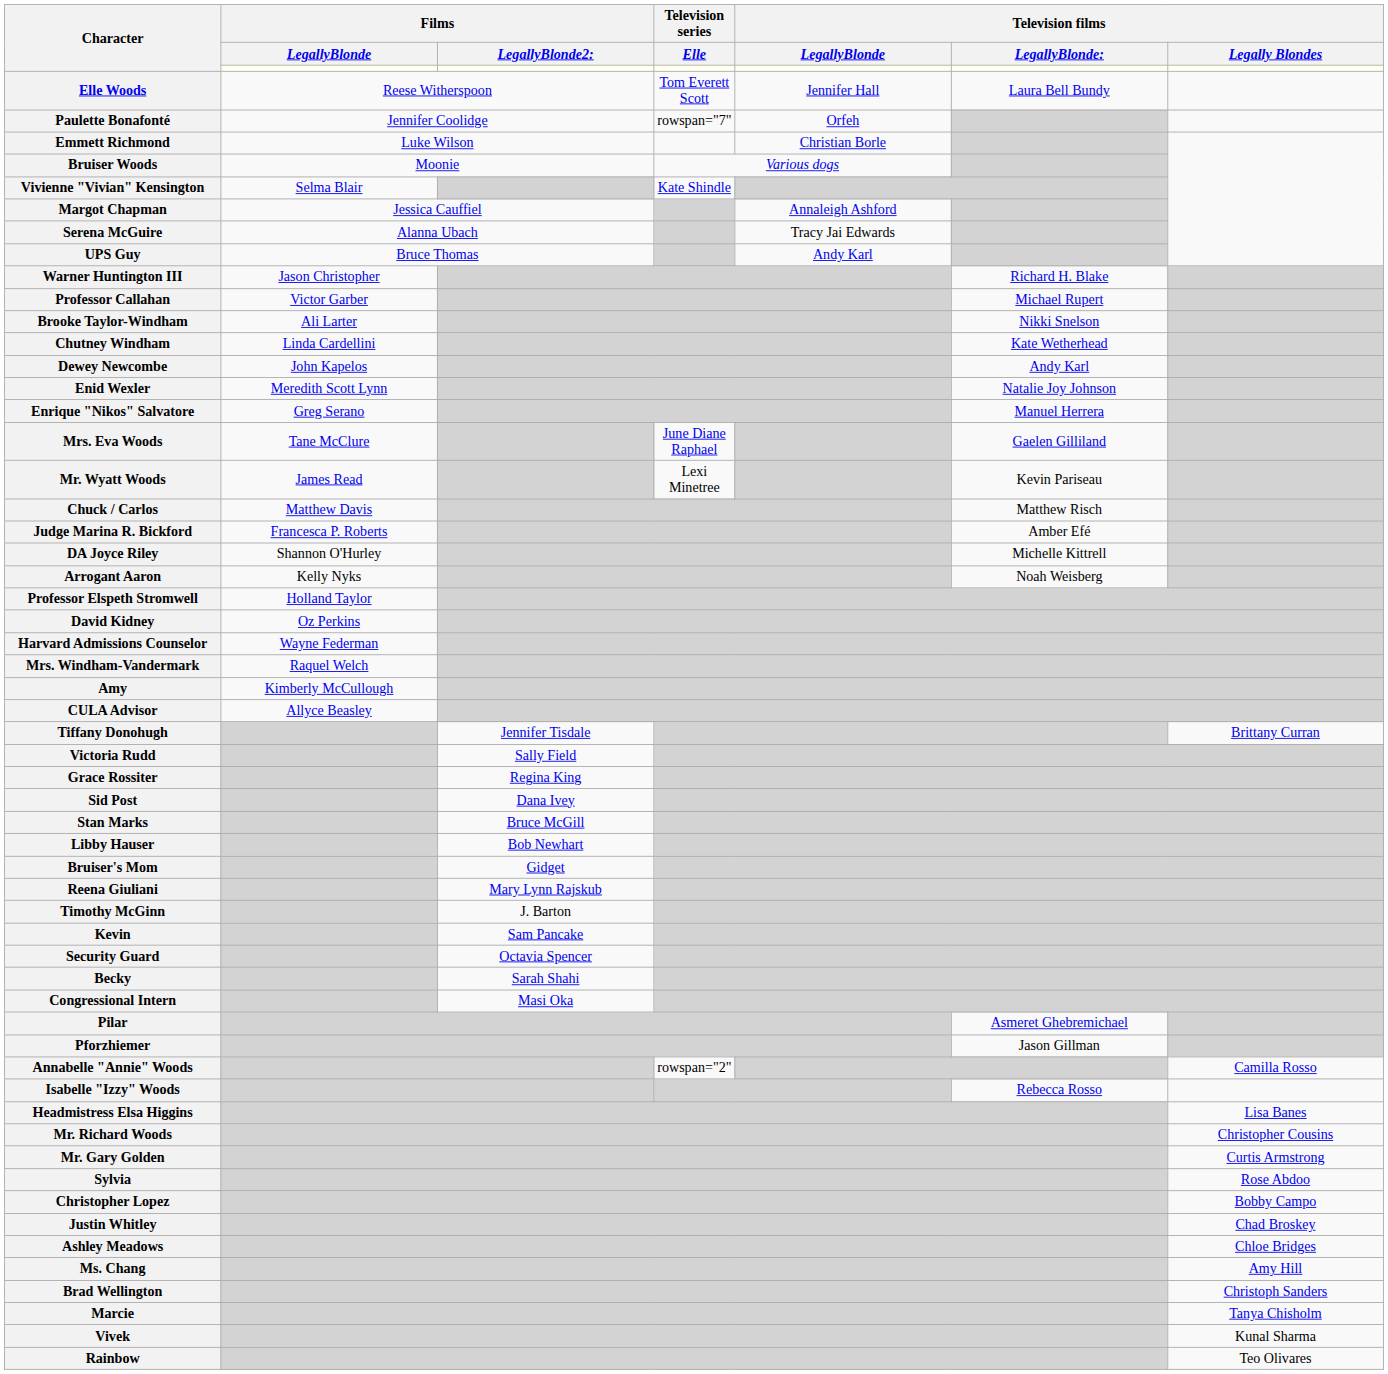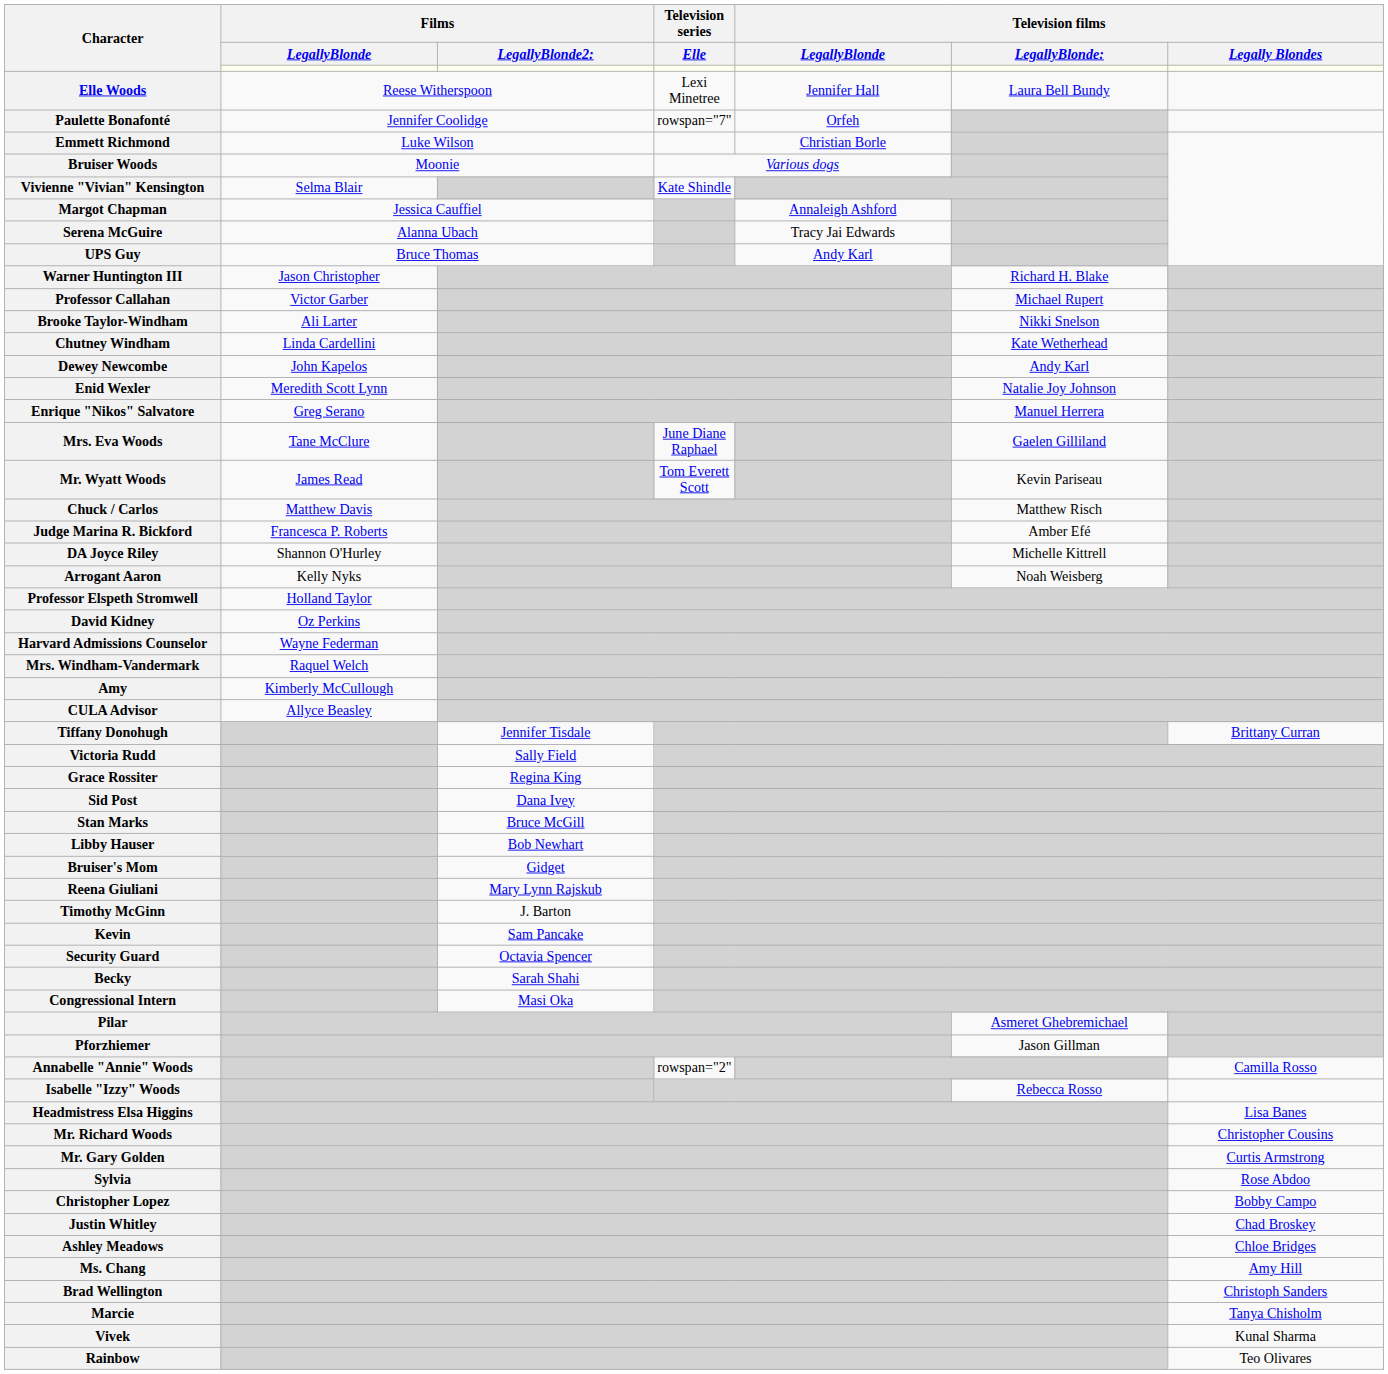Elle Woods | Television series / Elle: Tom Everett Scott -> Lexi Minetree
Mr. Wyatt Woods | Television series / Elle: Lexi Minetree -> Tom Everett Scott
